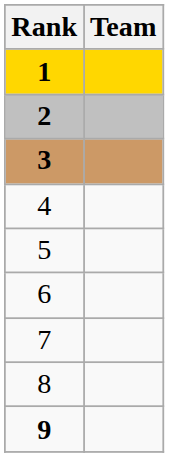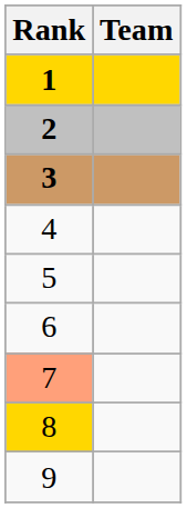7 | Rank: no background -> lightsalmon background
8 | Rank: no background -> gold background
9 | Rank: bold -> normal
